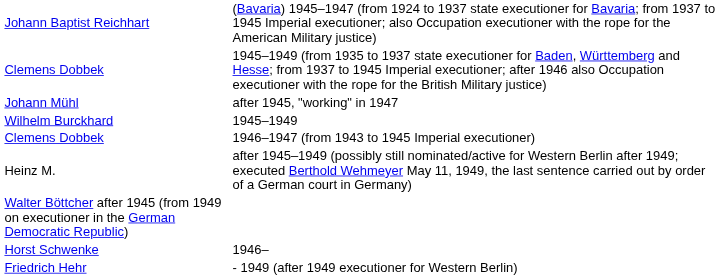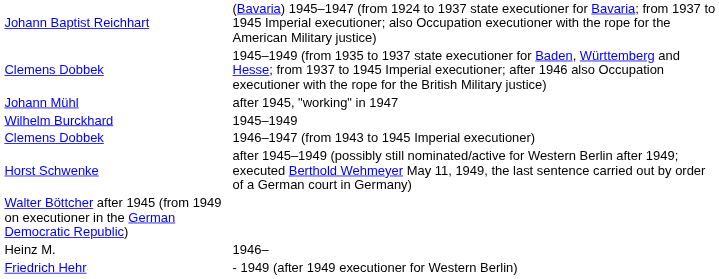row 6 | column 1: Heinz M. -> Horst Schwenke
row 8 | column 1: Horst Schwenke -> Heinz M.
